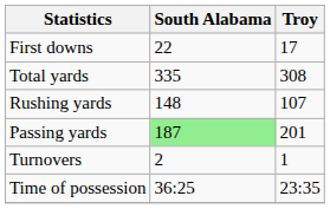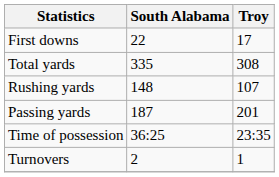Passing yards | South Alabama: lightgreen background -> no background
rows swapped: Turnovers <-> Time of possession
